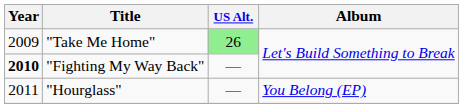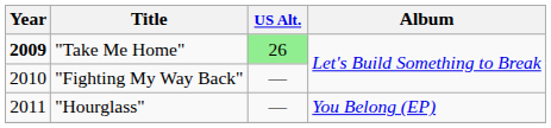"Take Me Home" | Year: normal -> bold
"Fighting My Way Back" | Year: bold -> normal
